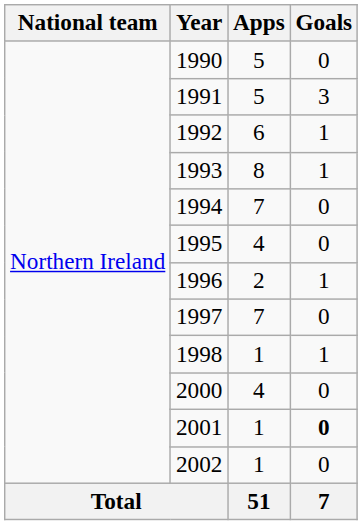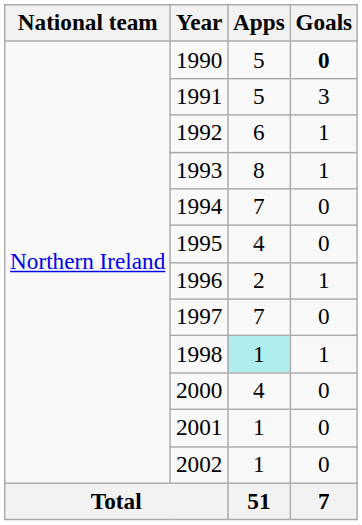1990 | Goals: normal -> bold
1998 | Apps: no background -> paleturquoise background
2001 | Goals: bold -> normal
